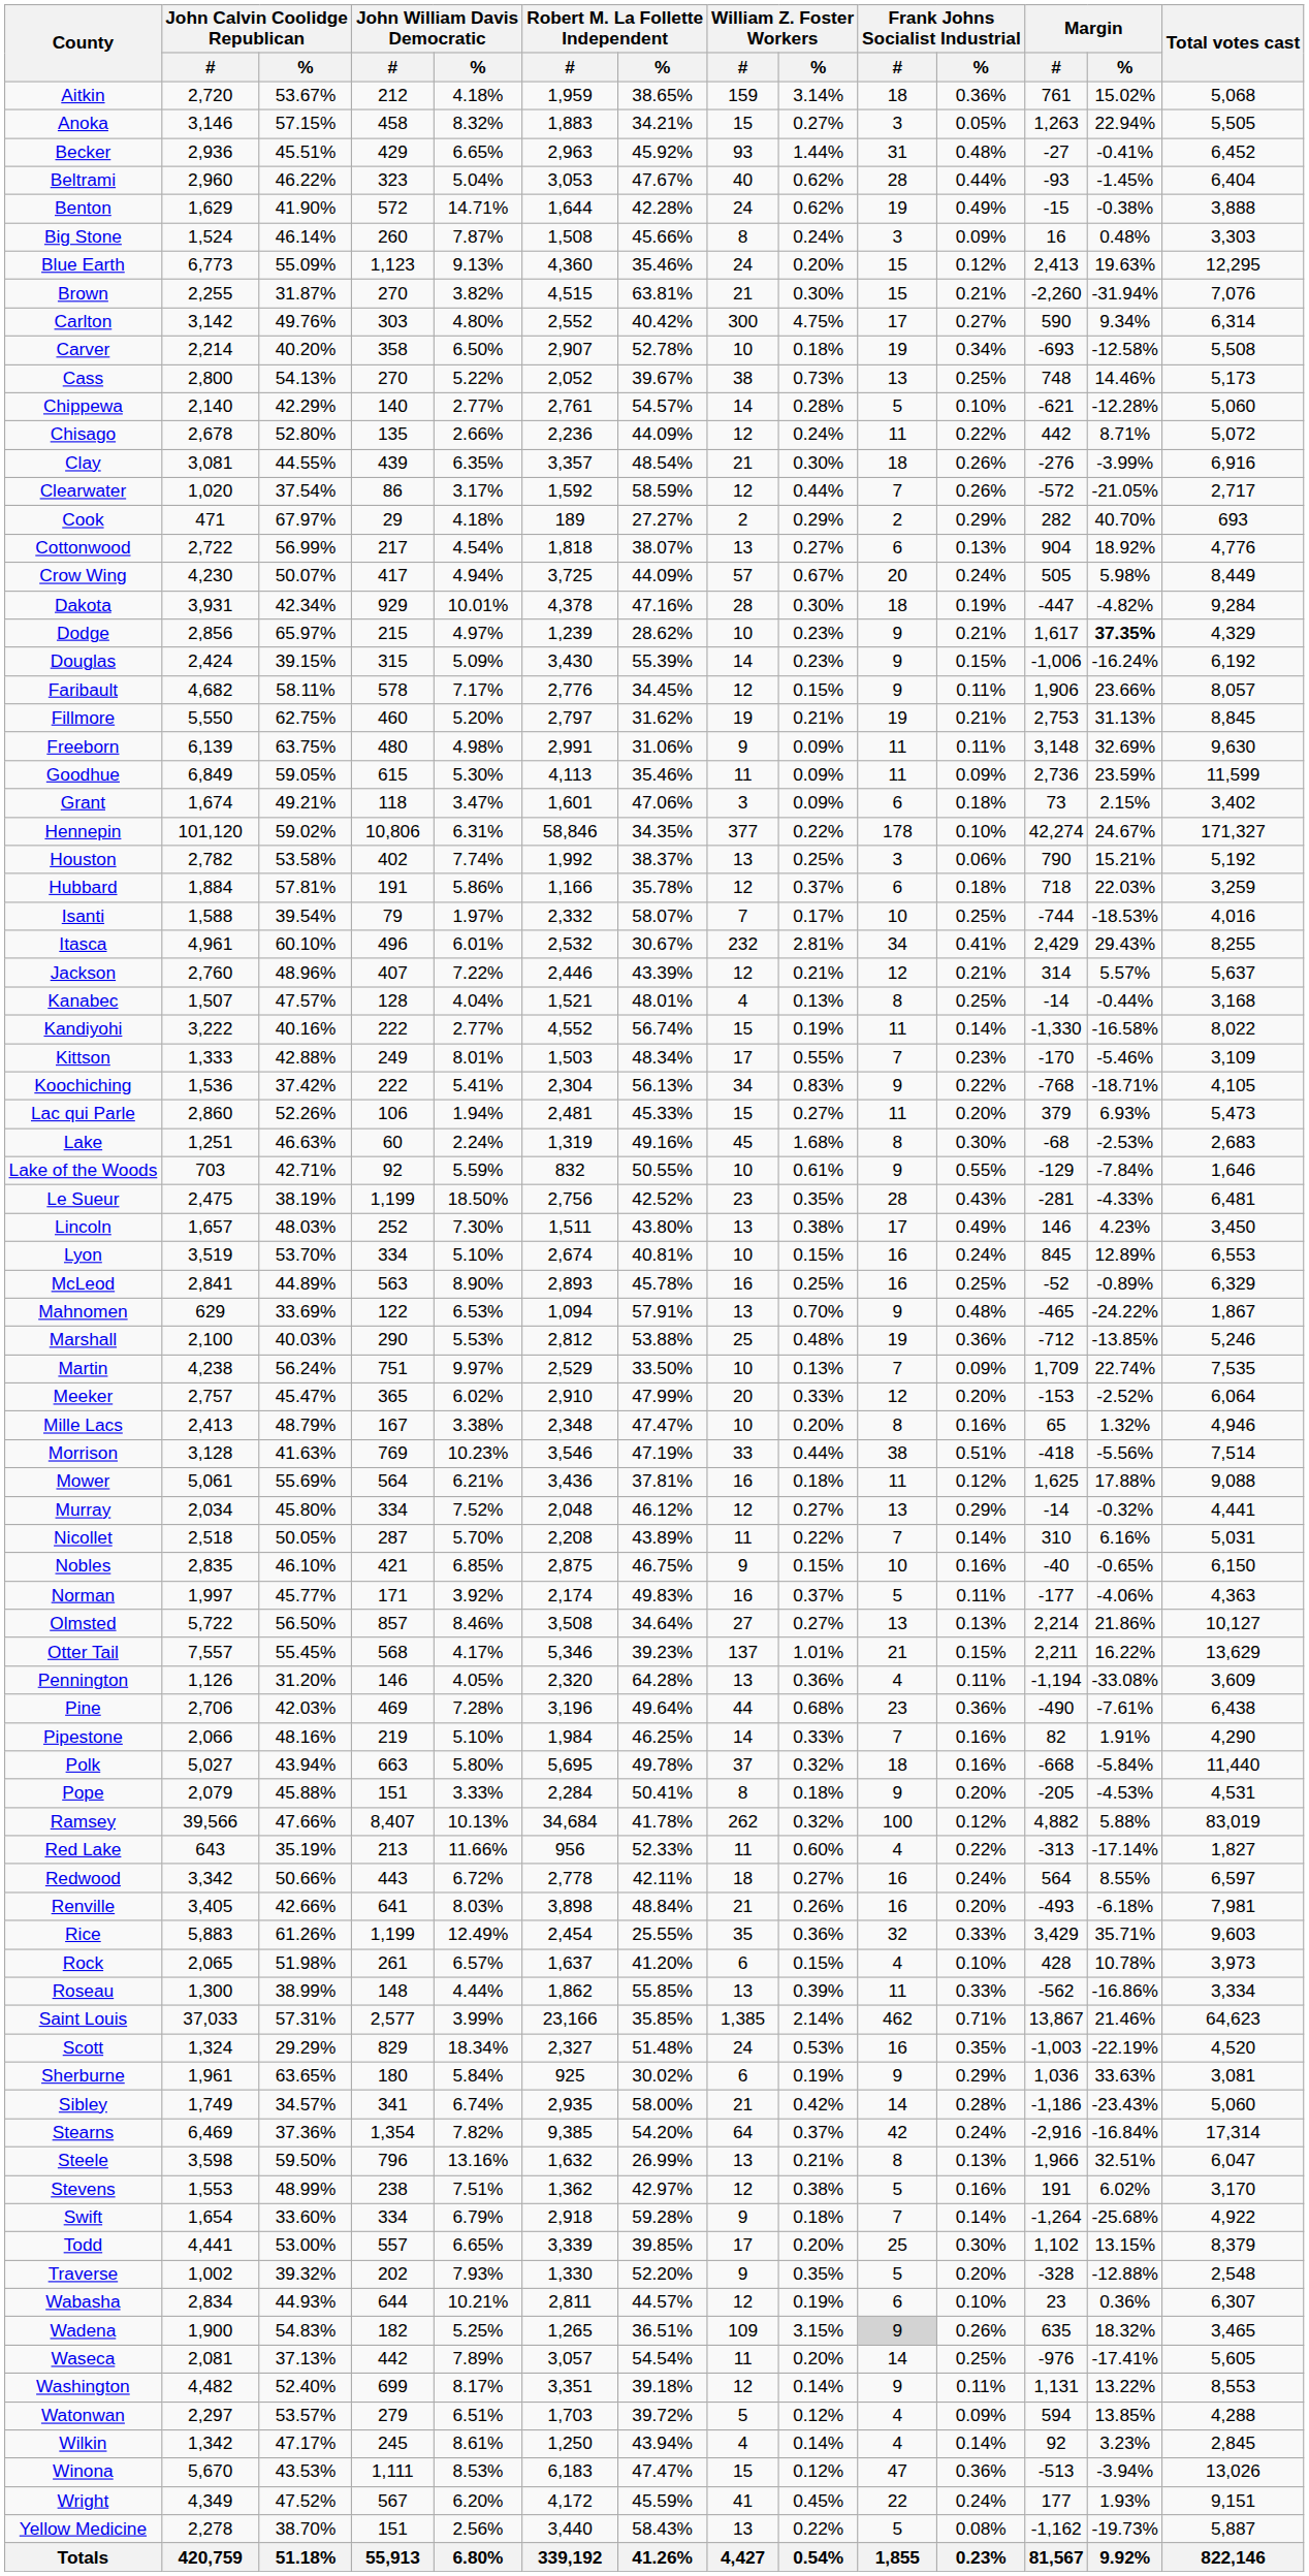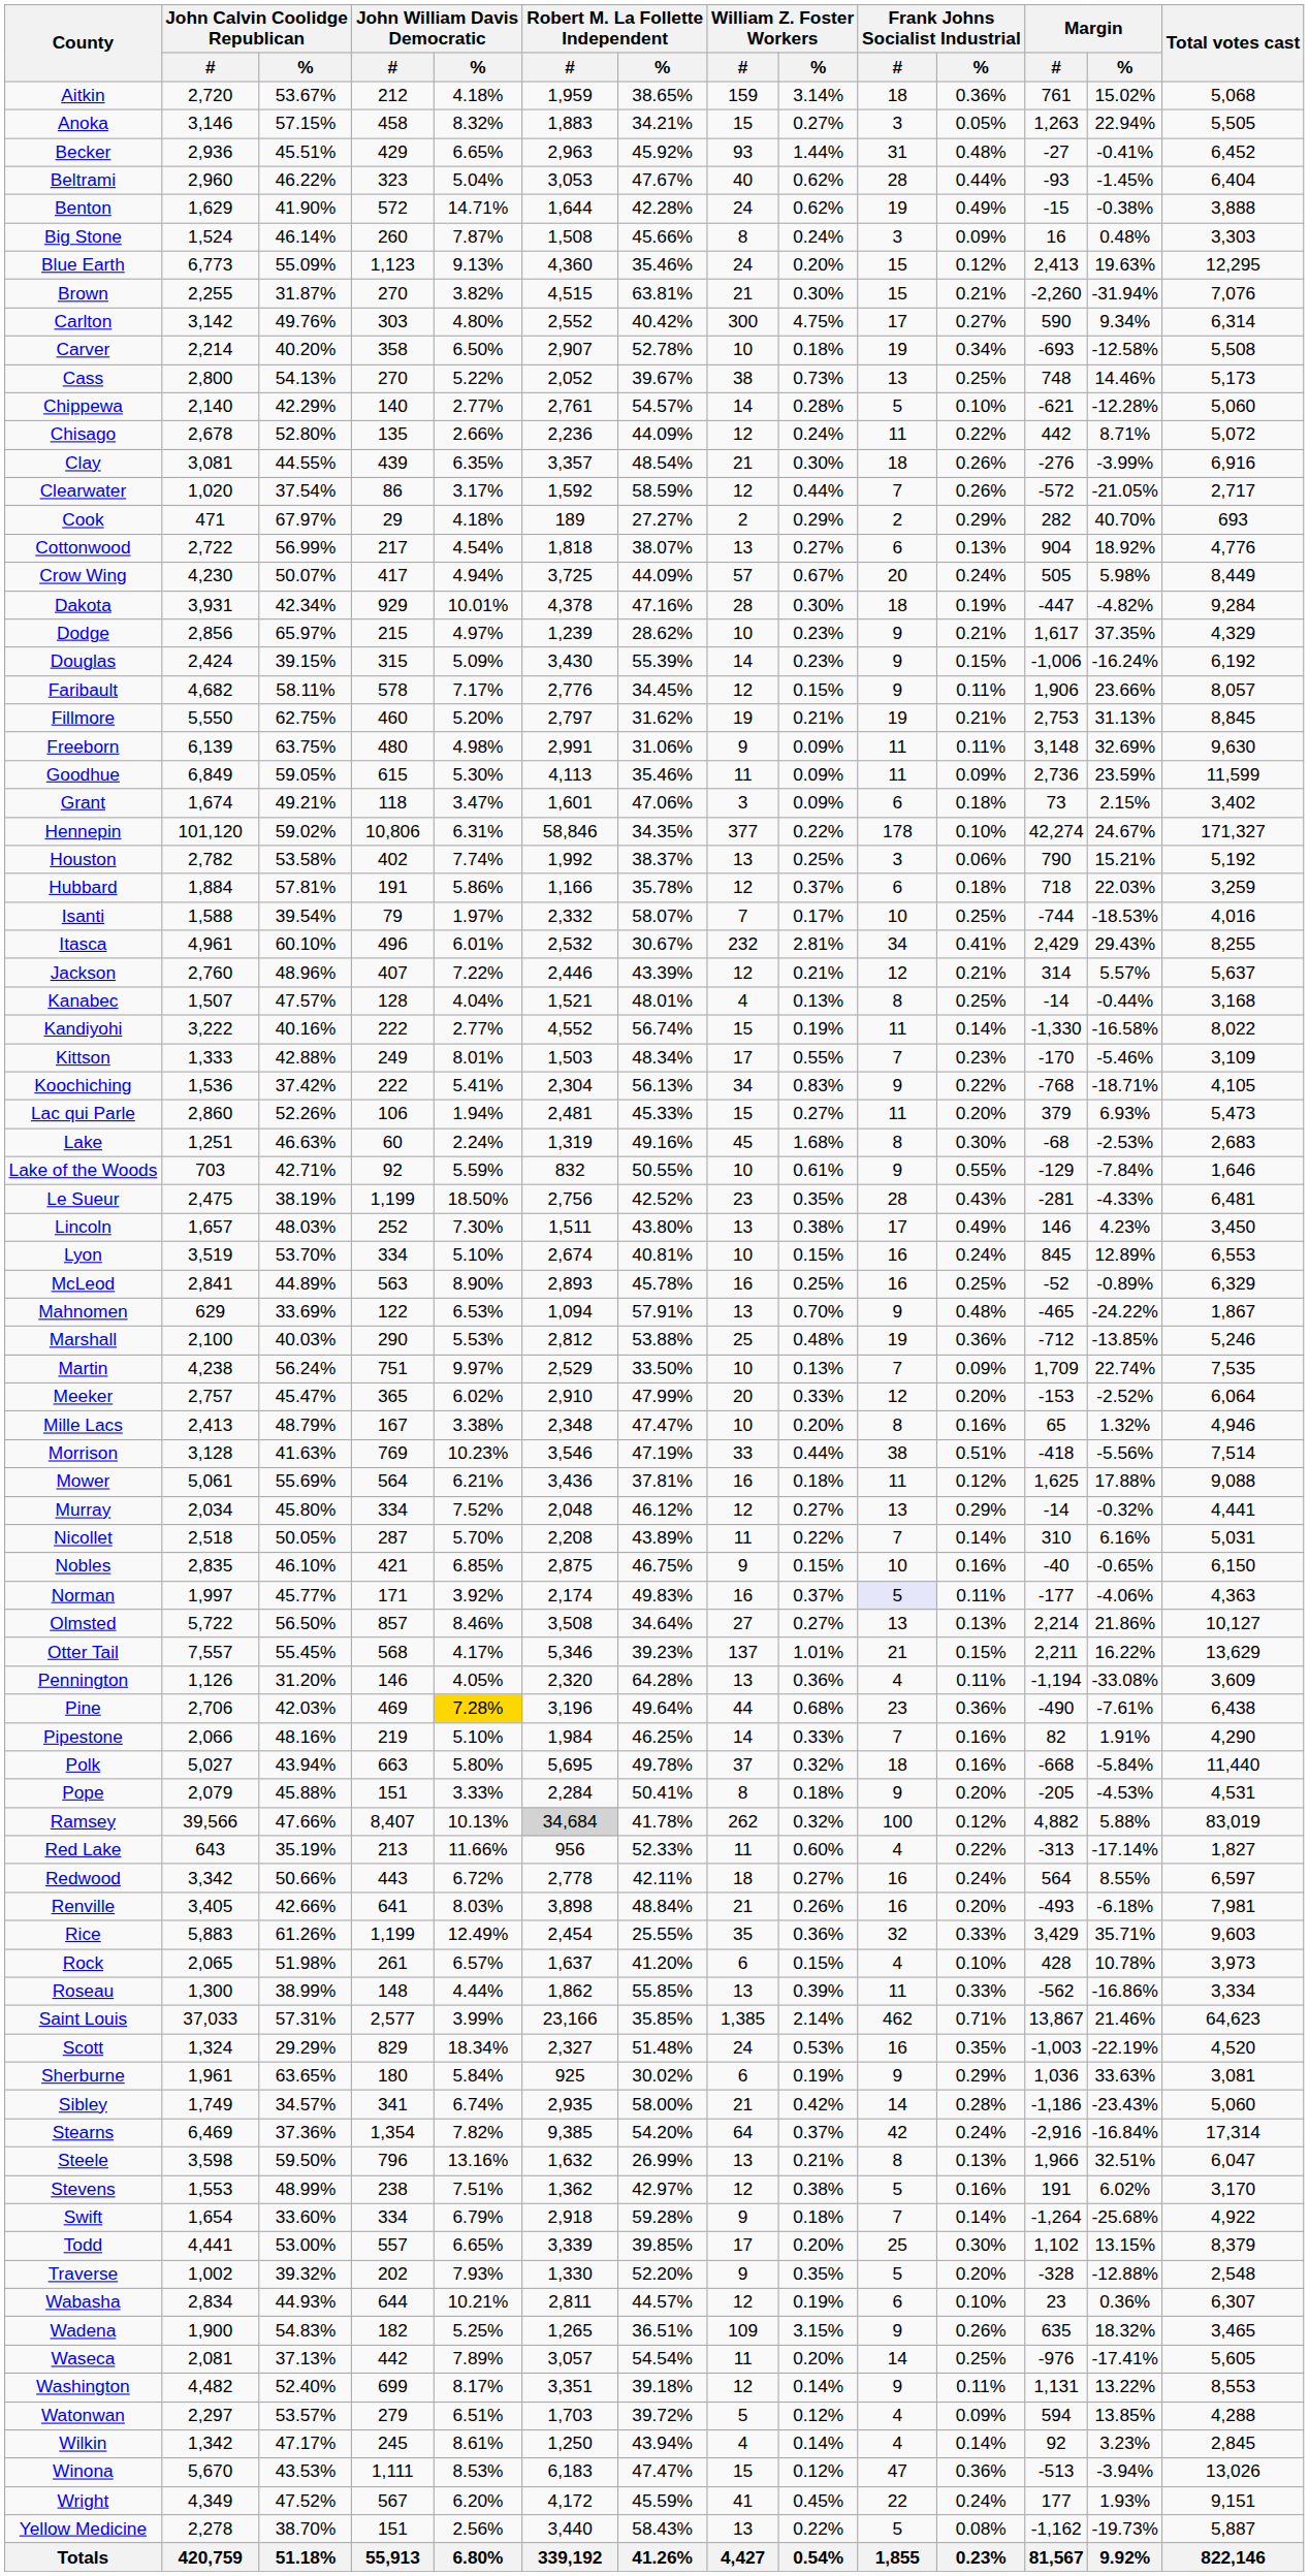Dodge | Margin / %: bold -> normal
Norman | Frank Johns Socialist Industrial / #: no background -> lavender background
Pine | John William Davis Democratic / %: no background -> gold background
Ramsey | Robert M. La Follette Independent / #: no background -> lightgrey background
Wadena | Frank Johns Socialist Industrial / #: lightgrey background -> no background
